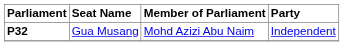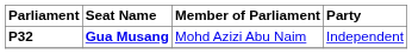P32 | Seat Name: normal -> bold
